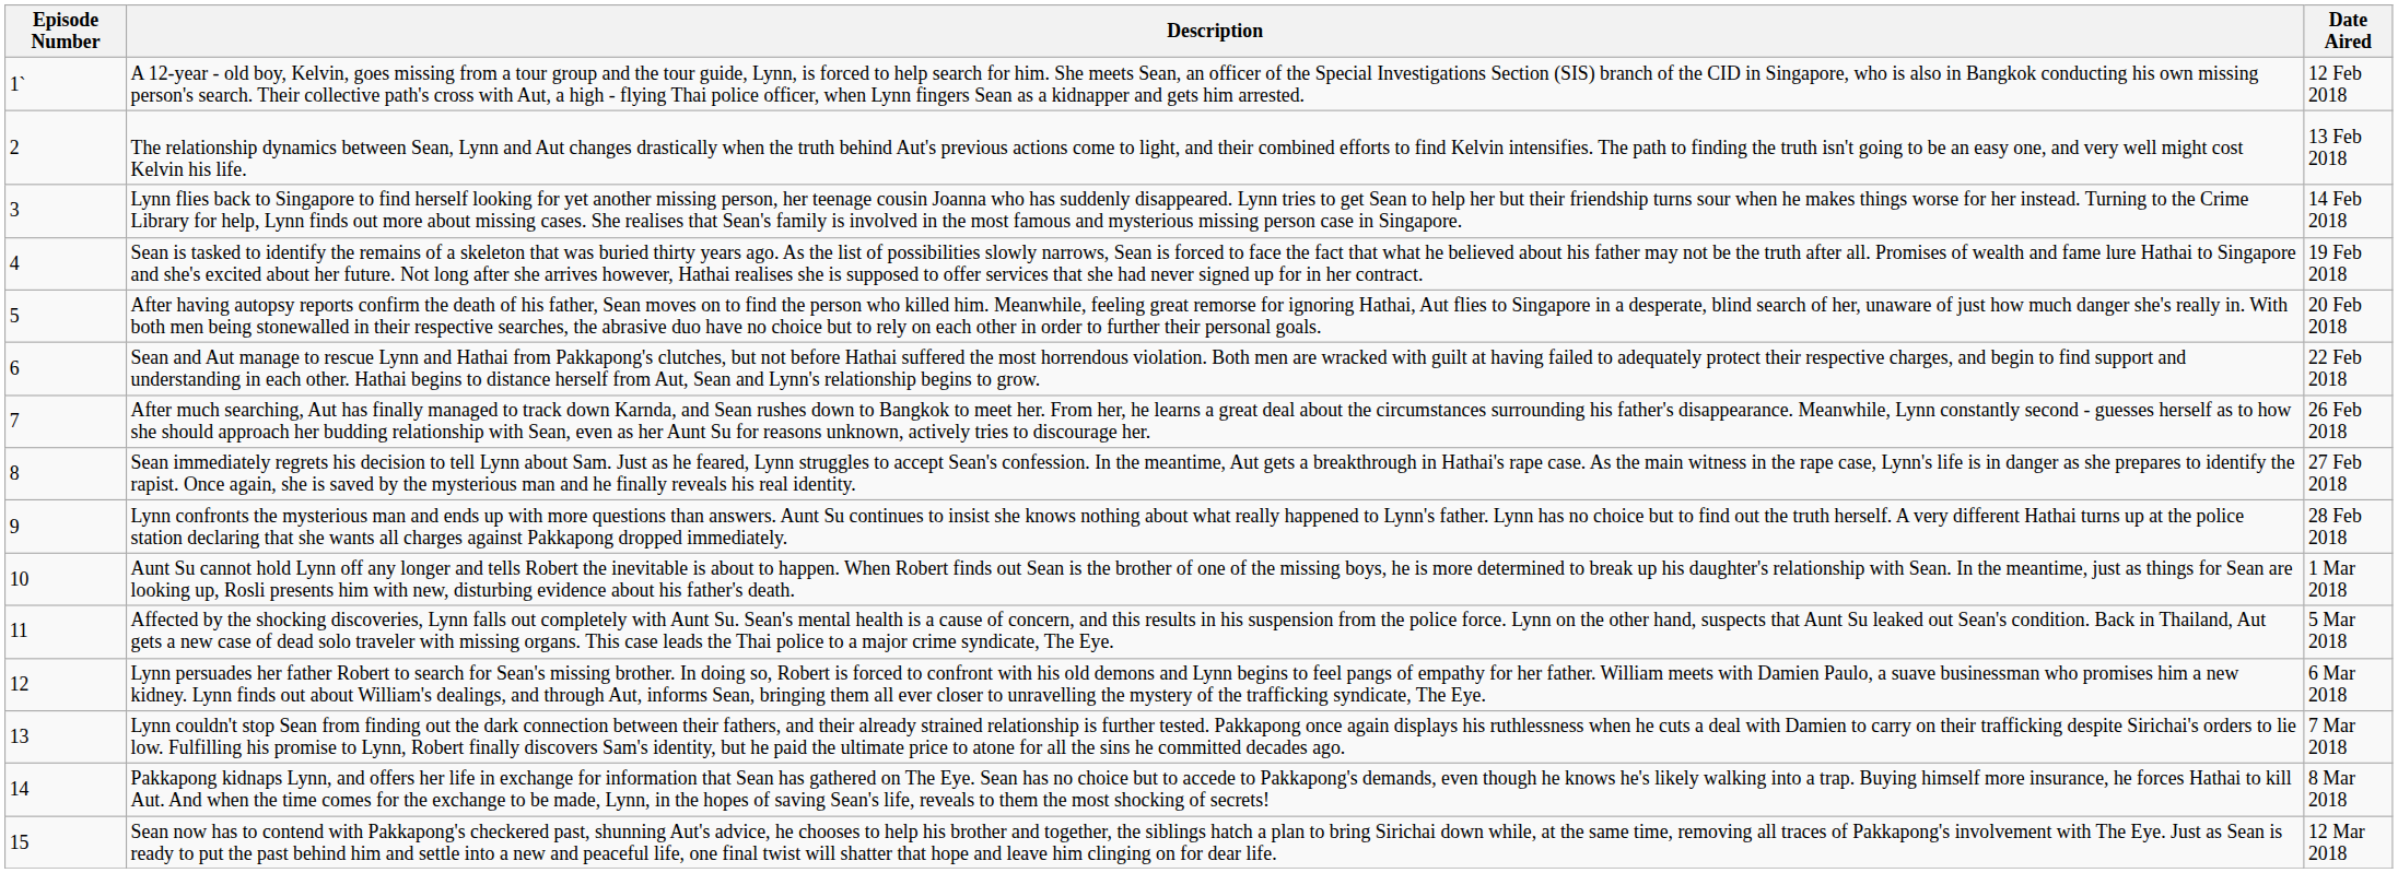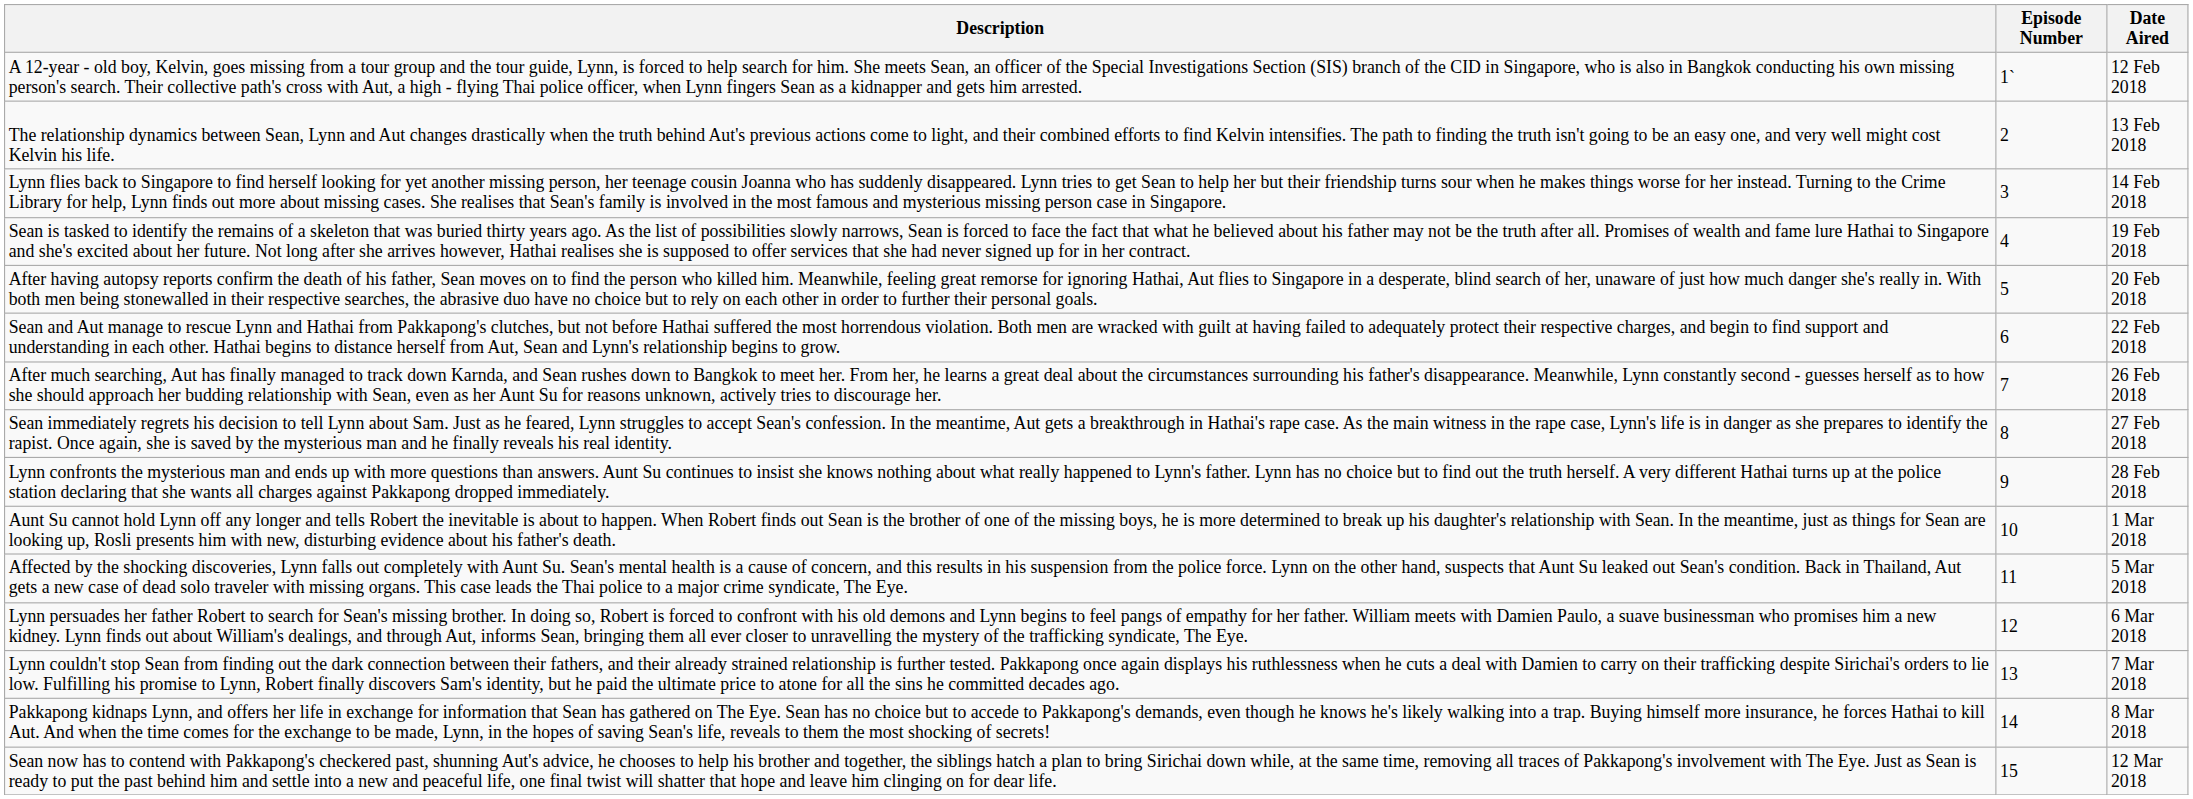columns swapped: Episode Number <-> Description
